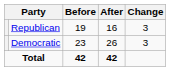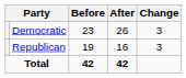rows swapped: Democratic <-> Republican
